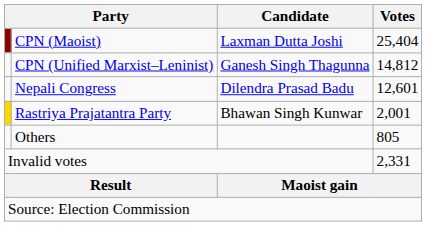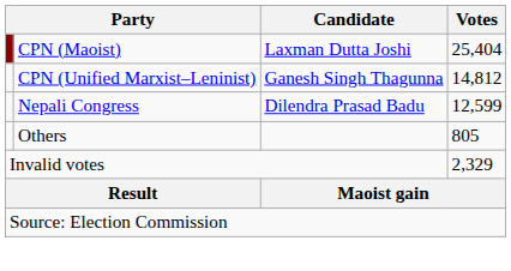Nepali Congress | Votes: 12,601 -> 12,599
- row: Rastriya Prajatantra Party | Bhawan Singh Kunwar | 2,001
Invalid votes | Votes: 2,331 -> 2,329
